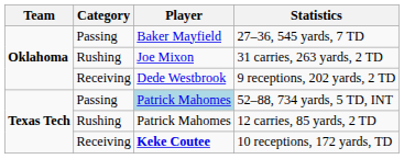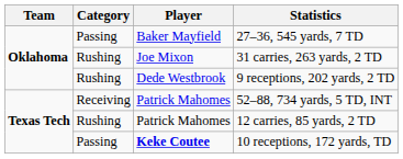9 receptions, 202 yards, 2 TD | Category: Receiving -> Rushing
52–88, 734 yards, 5 TD, INT | Category: Passing -> Receiving
52–88, 734 yards, 5 TD, INT | Player: lightblue background -> no background
10 receptions, 172 yards, TD | Category: Receiving -> Passing
